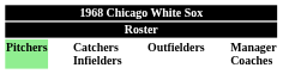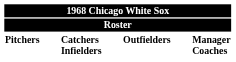Pitchers | column 1: lightgreen background -> no background
